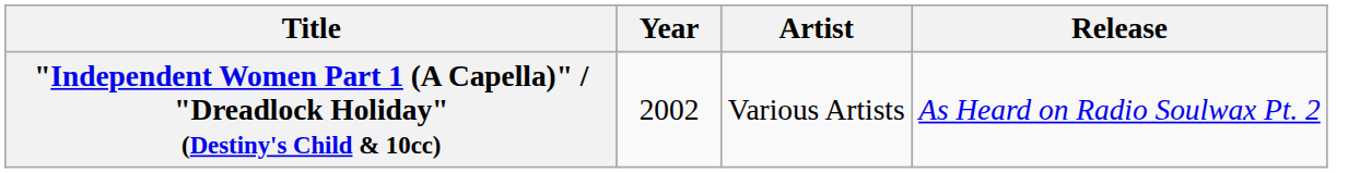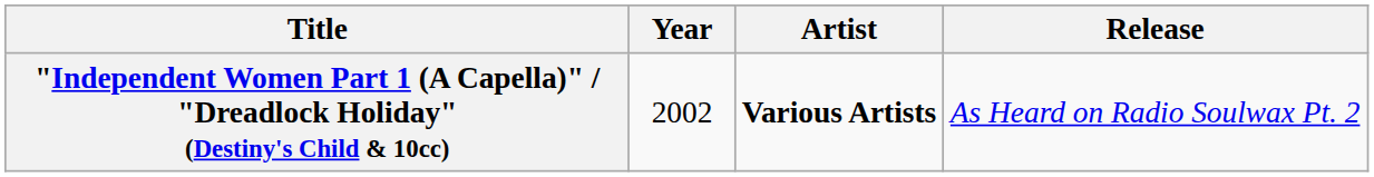row 2 | Artist: normal -> bold
